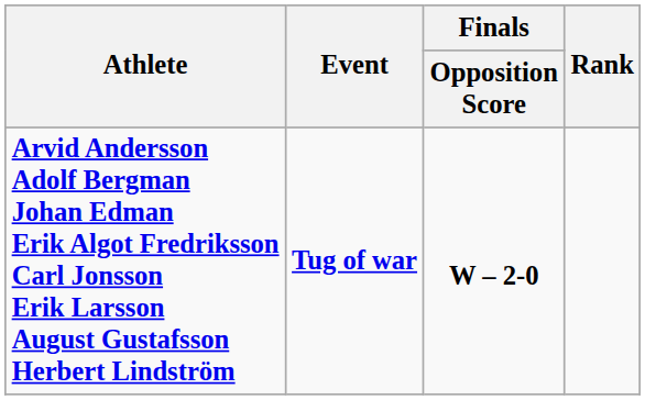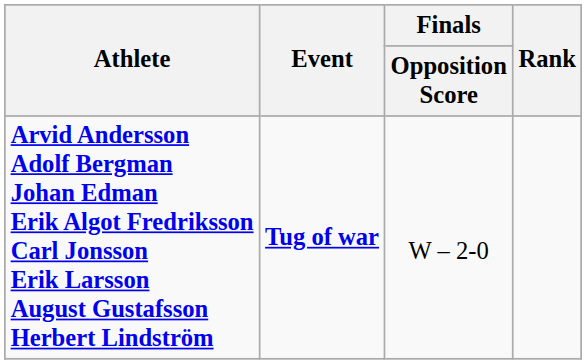row 3 | Finals / Opposition Score: bold -> normal
